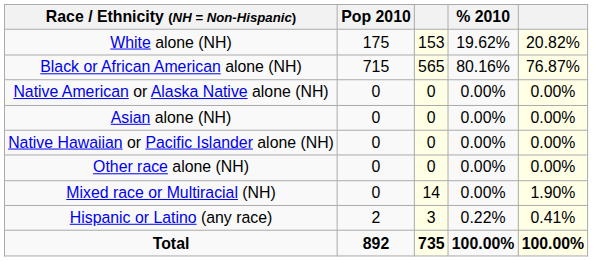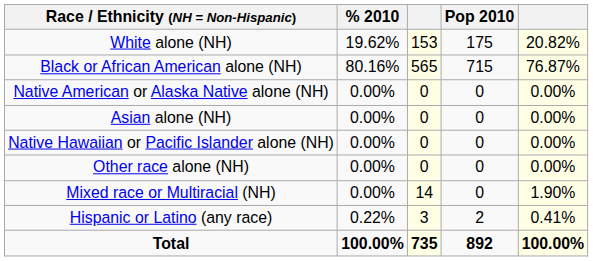columns swapped: Pop 2010 <-> % 2010
